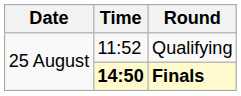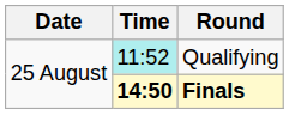Qualifying | Time: no background -> paleturquoise background
